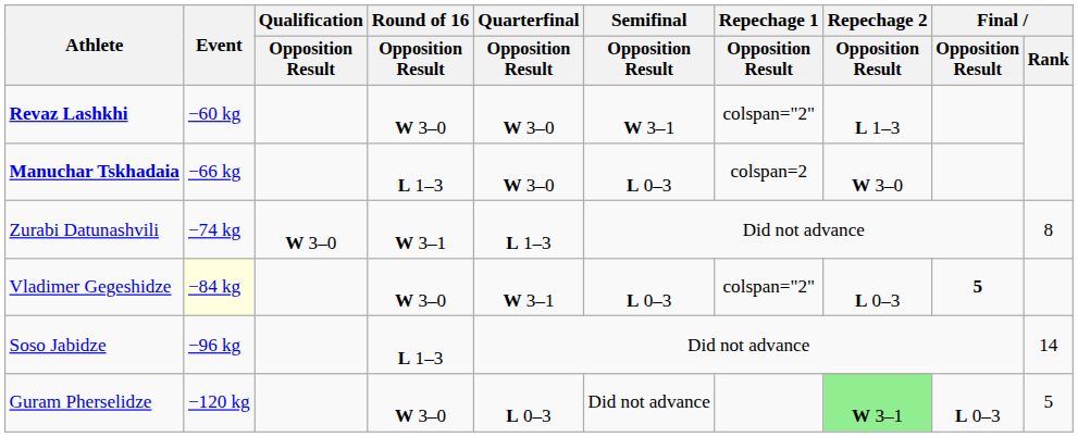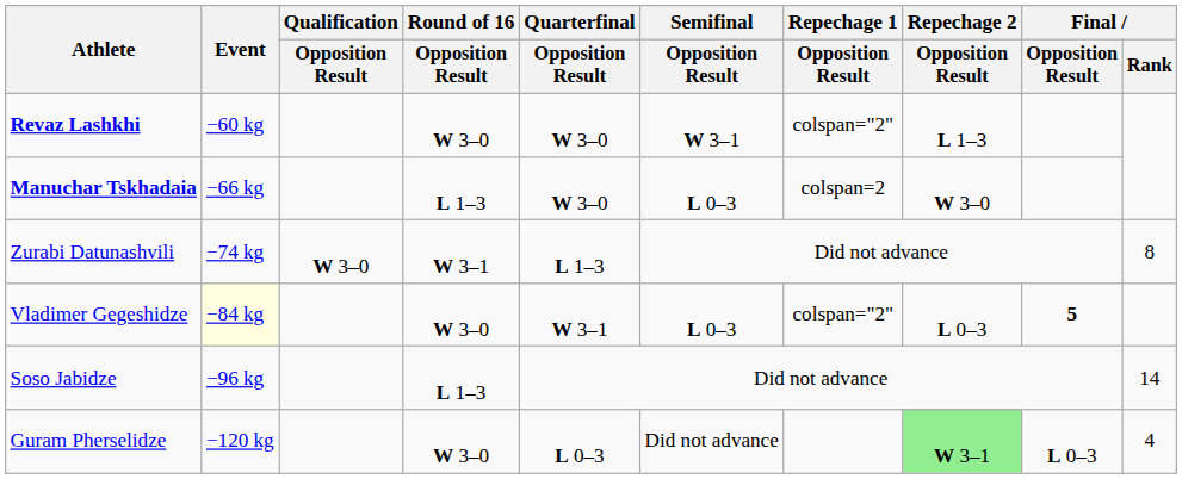Guram Pherselidze | Final / Rank: 5 -> 4
